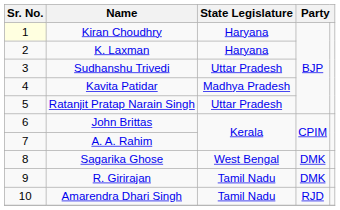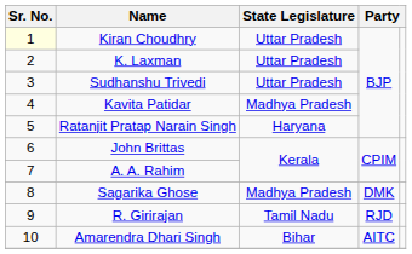Kiran Choudhry | State Legislature: Haryana -> Uttar Pradesh
K. Laxman | State Legislature: Haryana -> Uttar Pradesh
Ratanjit Pratap Narain Singh | State Legislature: Uttar Pradesh -> Haryana
Sagarika Ghose | State Legislature: West Bengal -> Madhya Pradesh
R. Girirajan | column 4: DMK -> RJD
Amarendra Dhari Singh | State Legislature: Tamil Nadu -> Bihar
Amarendra Dhari Singh | column 4: RJD -> AITC
